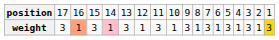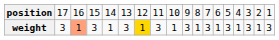weight | column 5: pink background -> no background
weight | column 7: no background -> gold background
weight | column 18: gold background -> no background
